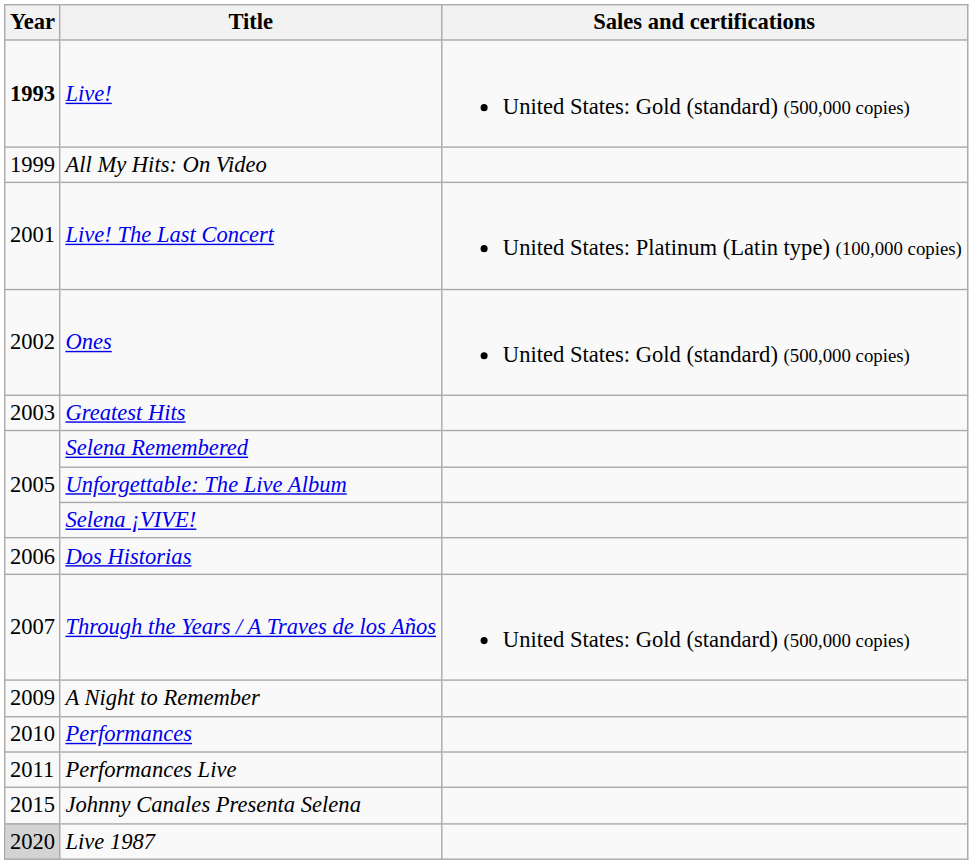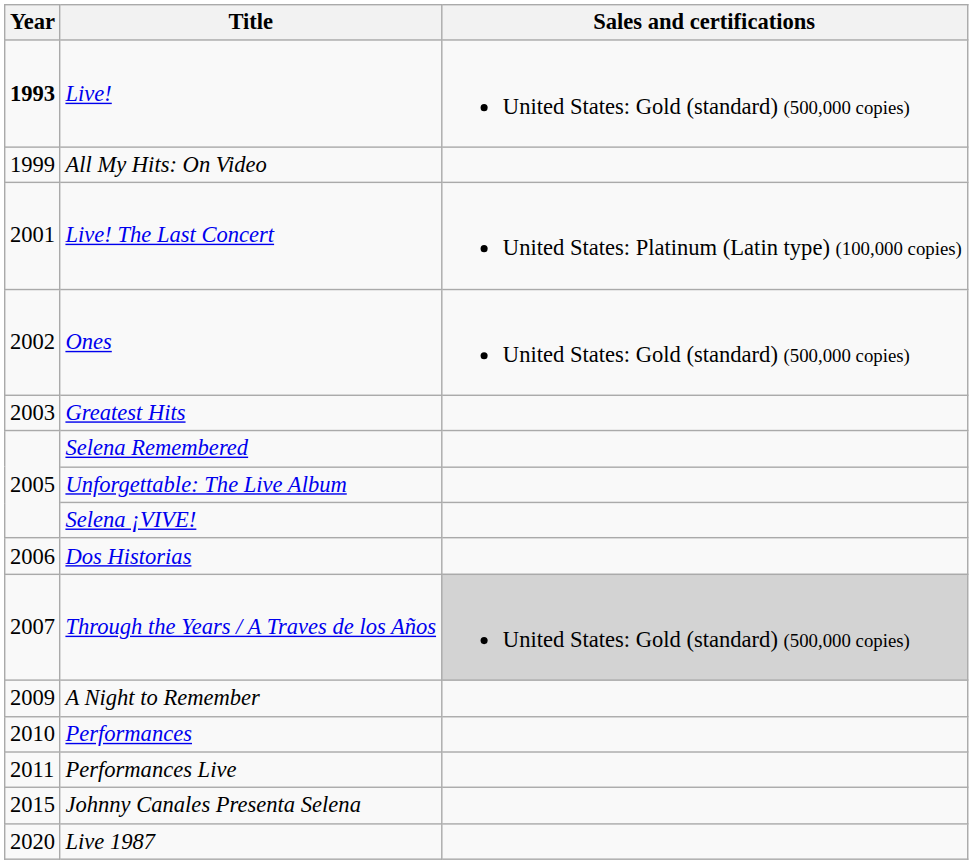Through the Years / A Traves de los Años | Sales and certifications: no background -> lightgrey background
Live 1987 | Year: lightgrey background -> no background
